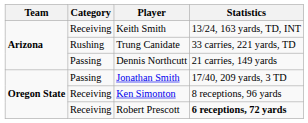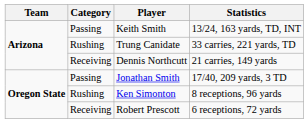Keith Smith | Category: Receiving -> Passing
Dennis Northcutt | Category: Passing -> Receiving
Ken Simonton | Category: Receiving -> Rushing
Robert Prescott | Statistics: bold -> normal
